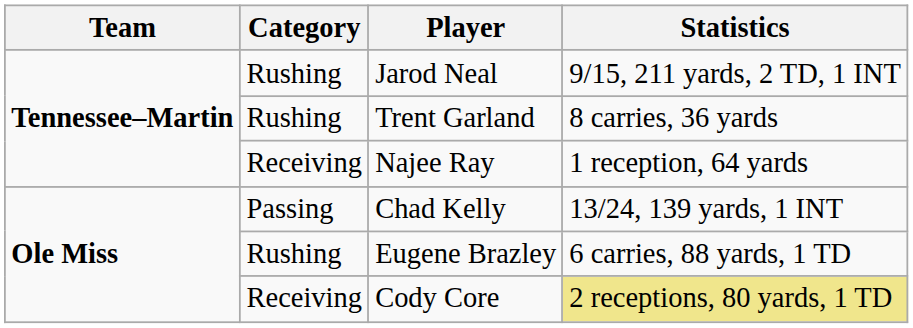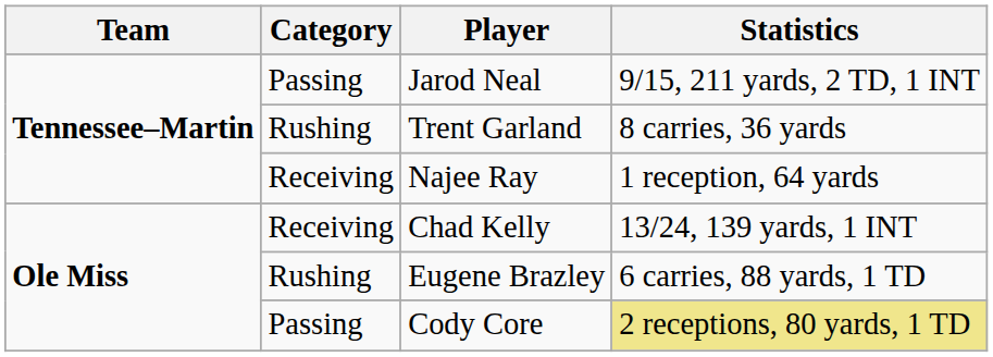Jarod Neal | Category: Rushing -> Passing
Chad Kelly | Category: Passing -> Receiving
Cody Core | Category: Receiving -> Passing
